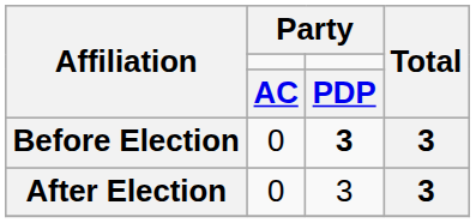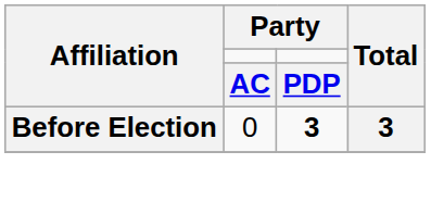- row: After Election | 0 | 3 | 3
